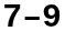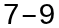row 1 | column 1: bold -> normal
